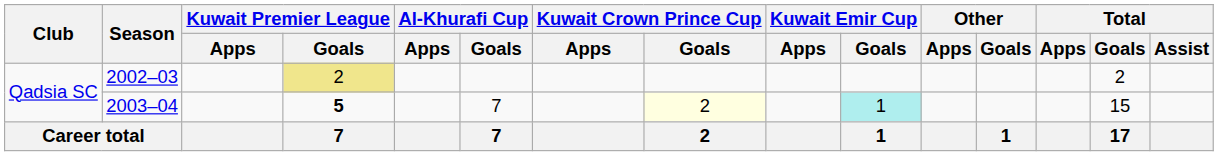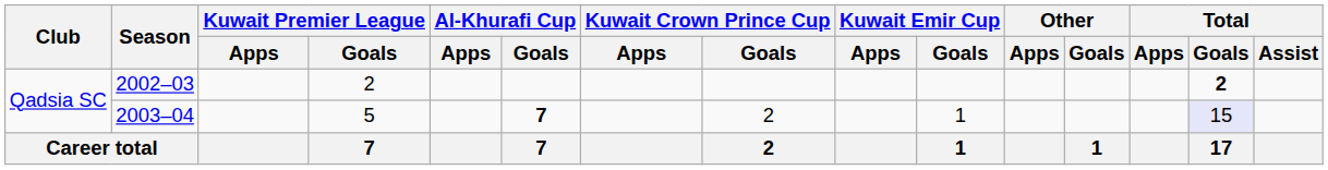2002–03 | Kuwait Premier League / Goals: khaki background -> no background
2002–03 | Total / Goals: normal -> bold
2003–04 | Kuwait Premier League / Goals: bold -> normal
2003–04 | Al-Khurafi Cup / Goals: normal -> bold
2003–04 | Kuwait Crown Prince Cup / Goals: lightyellow background -> no background
2003–04 | Kuwait Emir Cup / Goals: paleturquoise background -> no background
2003–04 | Total / Goals: no background -> lavender background
